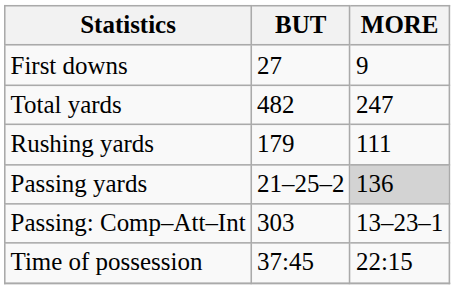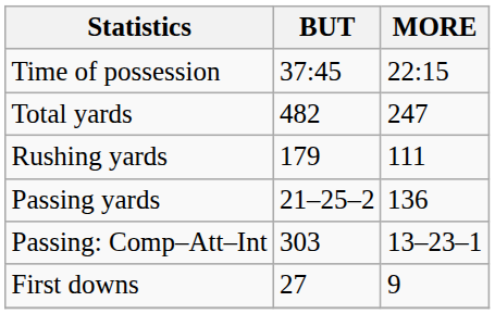rows swapped: First downs <-> Time of possession
Passing yards | MORE: lightgrey background -> no background
